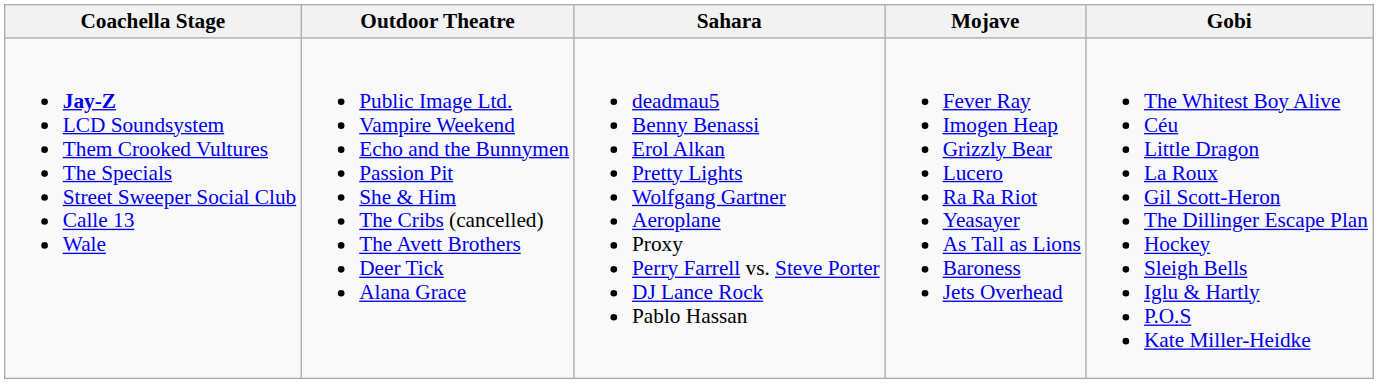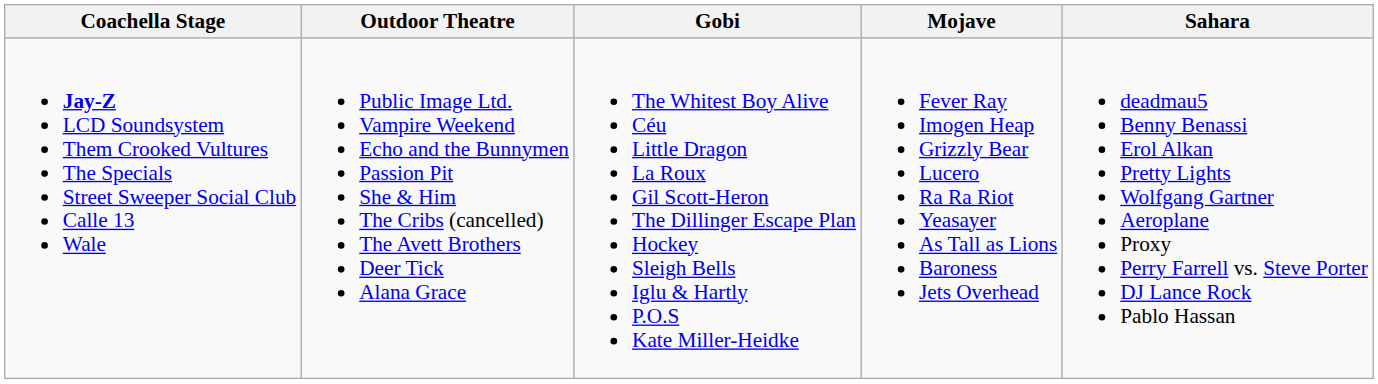columns swapped: Gobi <-> Sahara
